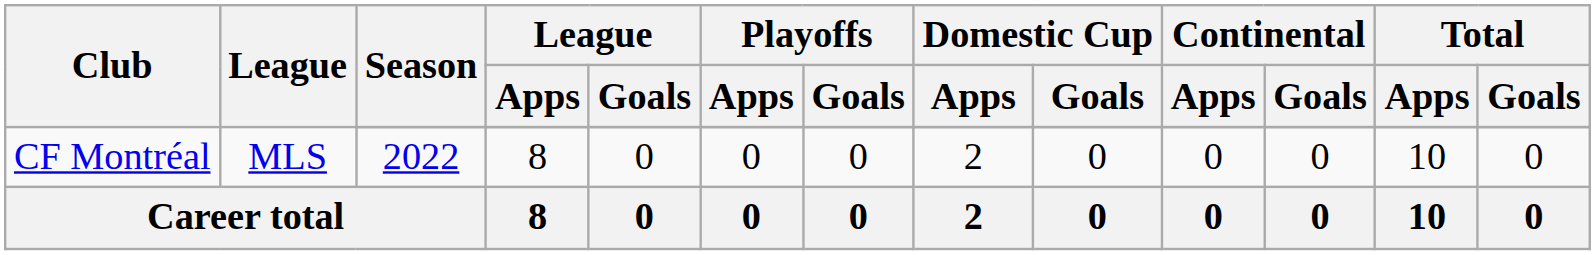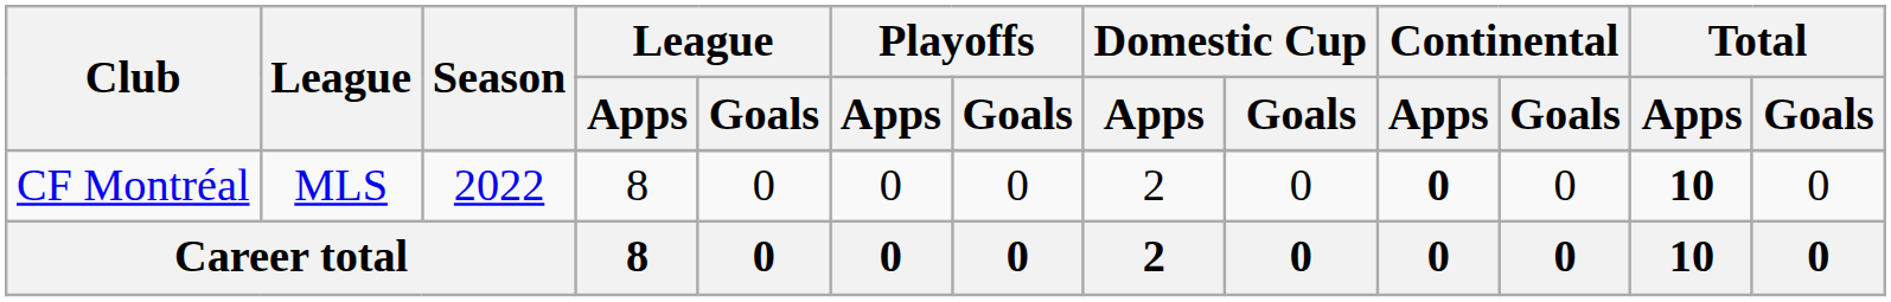2022 | Continental / Apps: normal -> bold
2022 | Total / Apps: normal -> bold
